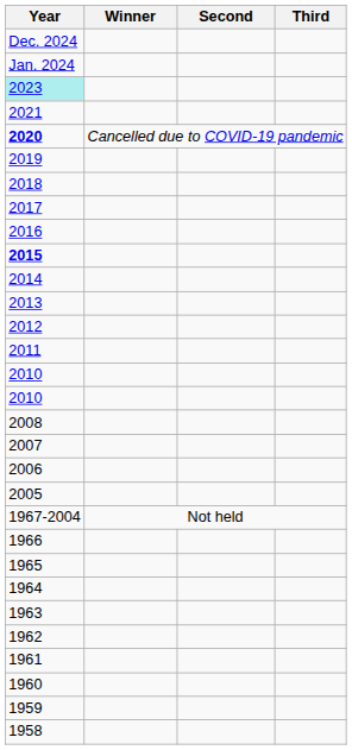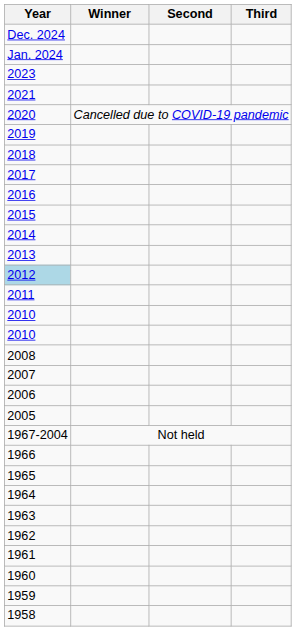2023 | Year: paleturquoise background -> no background
2020 | Year: bold -> normal
2015 | Year: bold -> normal
2012 | Year: no background -> lightblue background
